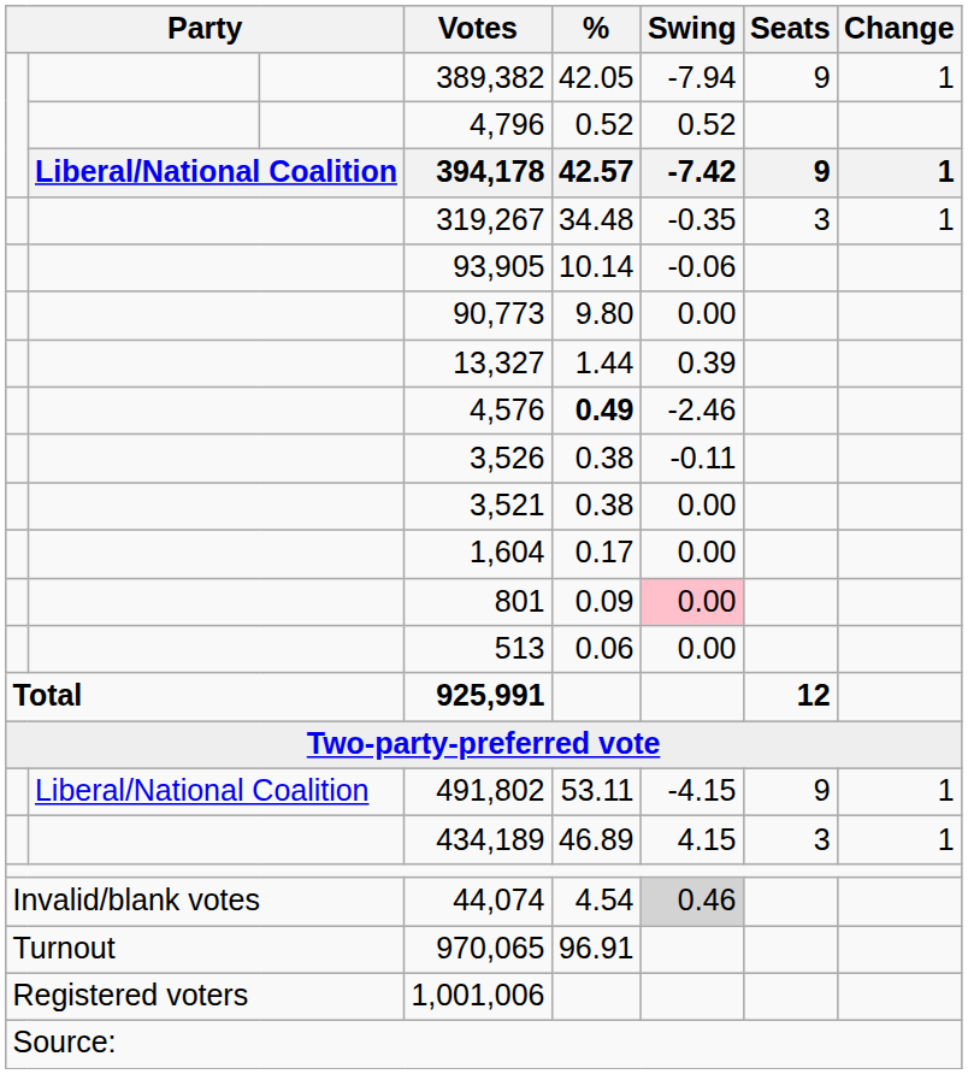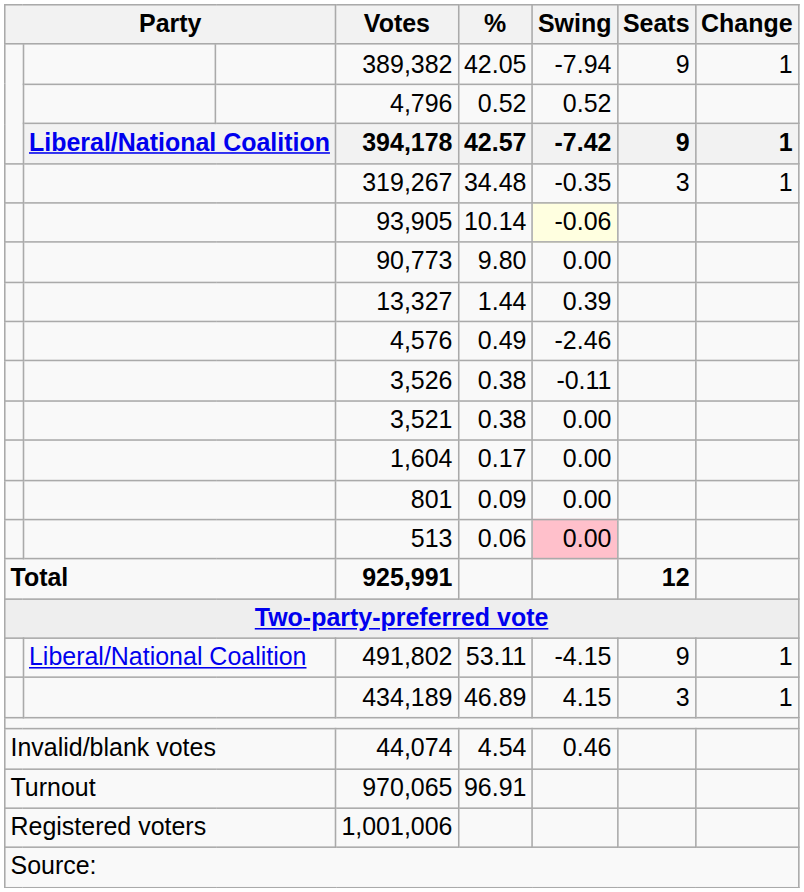93,905 | Swing: no background -> lightyellow background
4,576 | %: bold -> normal
801 | Swing: pink background -> no background
513 | Swing: no background -> pink background
44,074 | Swing: lightgrey background -> no background
